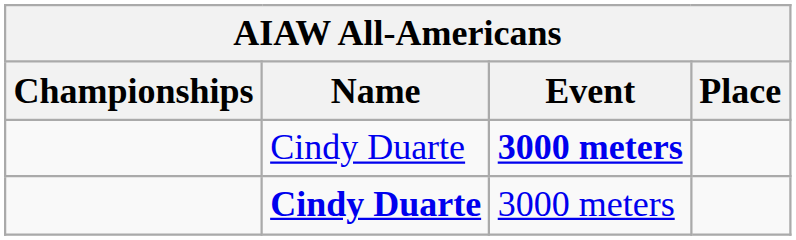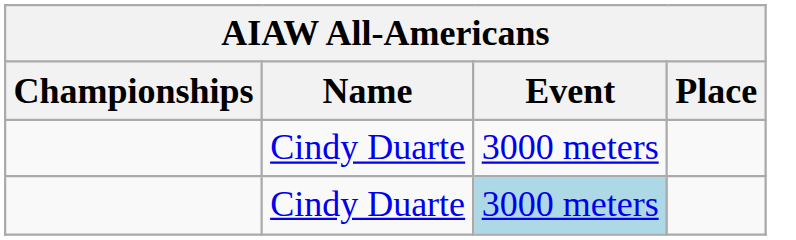row 3 | Event: bold -> normal
row 4 | Name: bold -> normal
row 4 | Event: no background -> lightblue background
